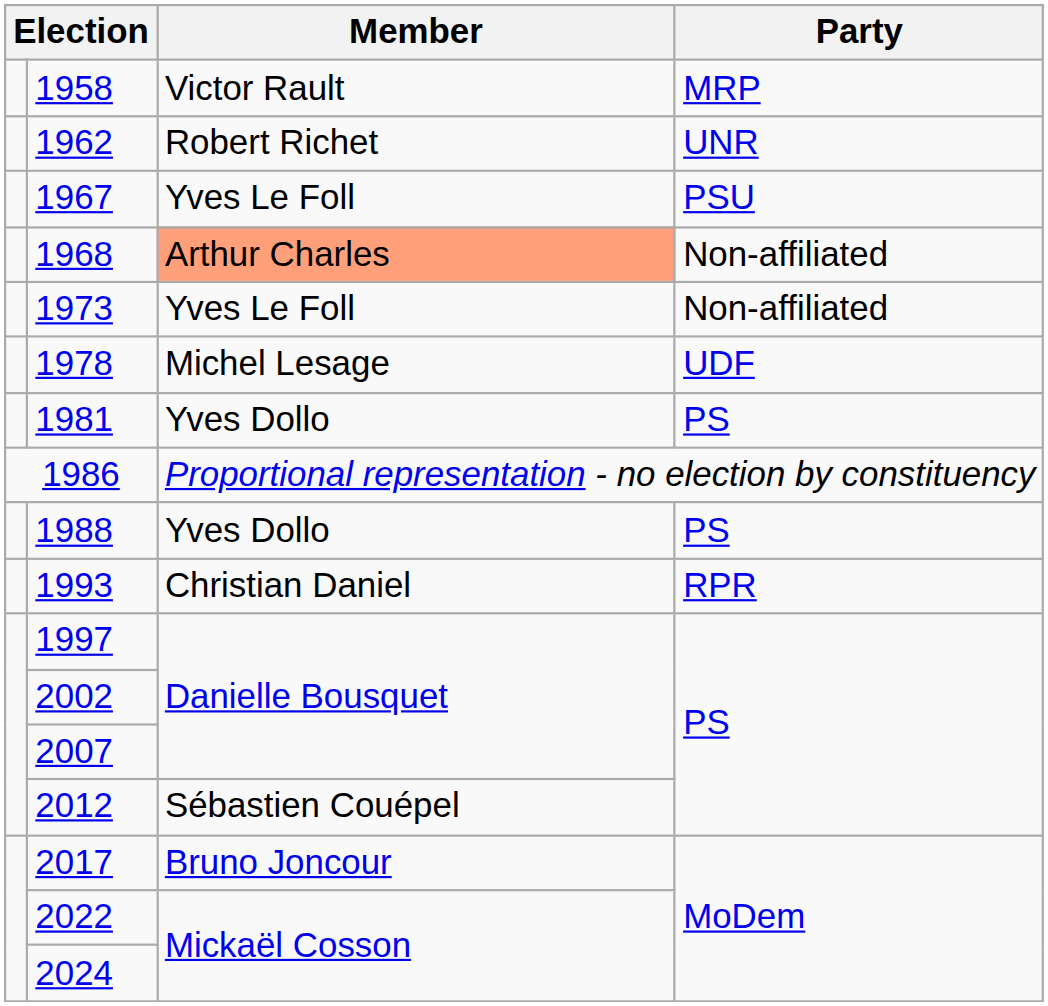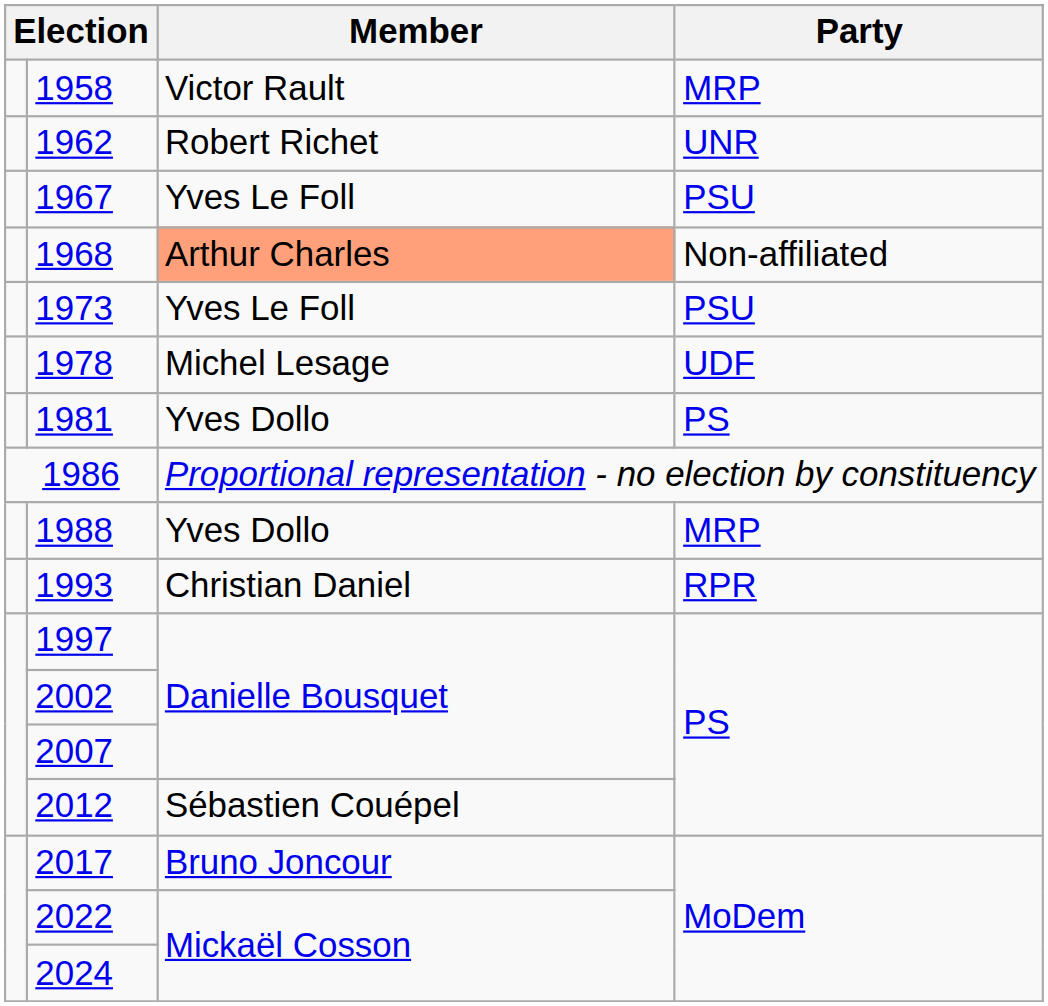1973 | Party: Non-affiliated -> PSU
1988 | Party: PS -> MRP
